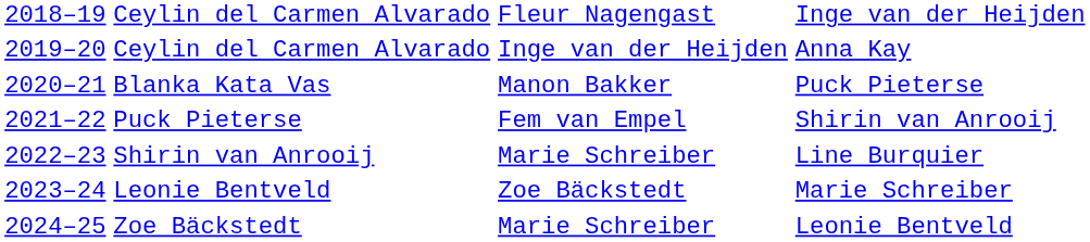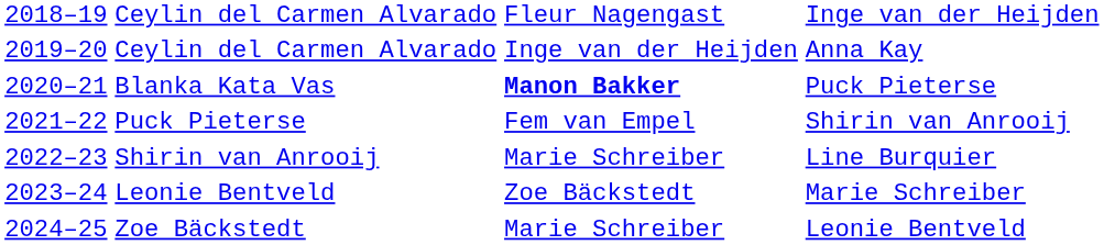Blanka Kata Vas | column 3: normal -> bold
